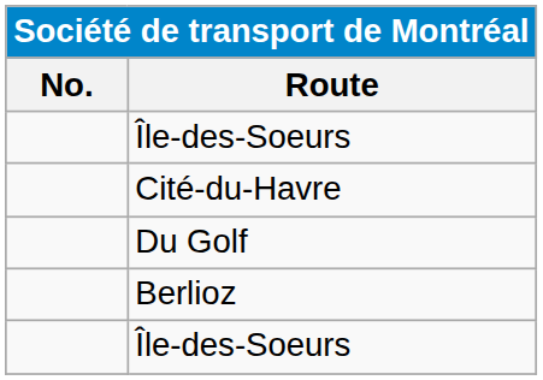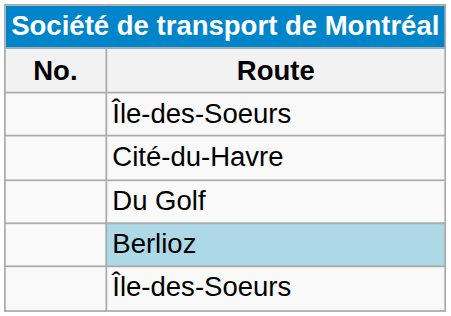Berlioz | Route: no background -> lightblue background
